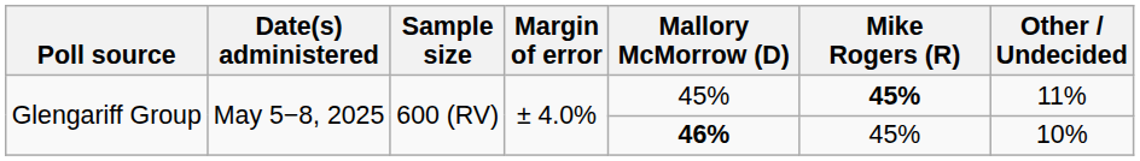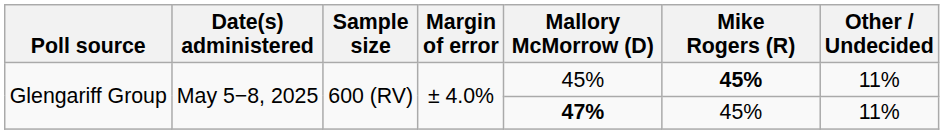row 3 | Mallory McMorrow (D): 46% -> 47%
row 3 | Other / Undecided: 10% -> 11%
